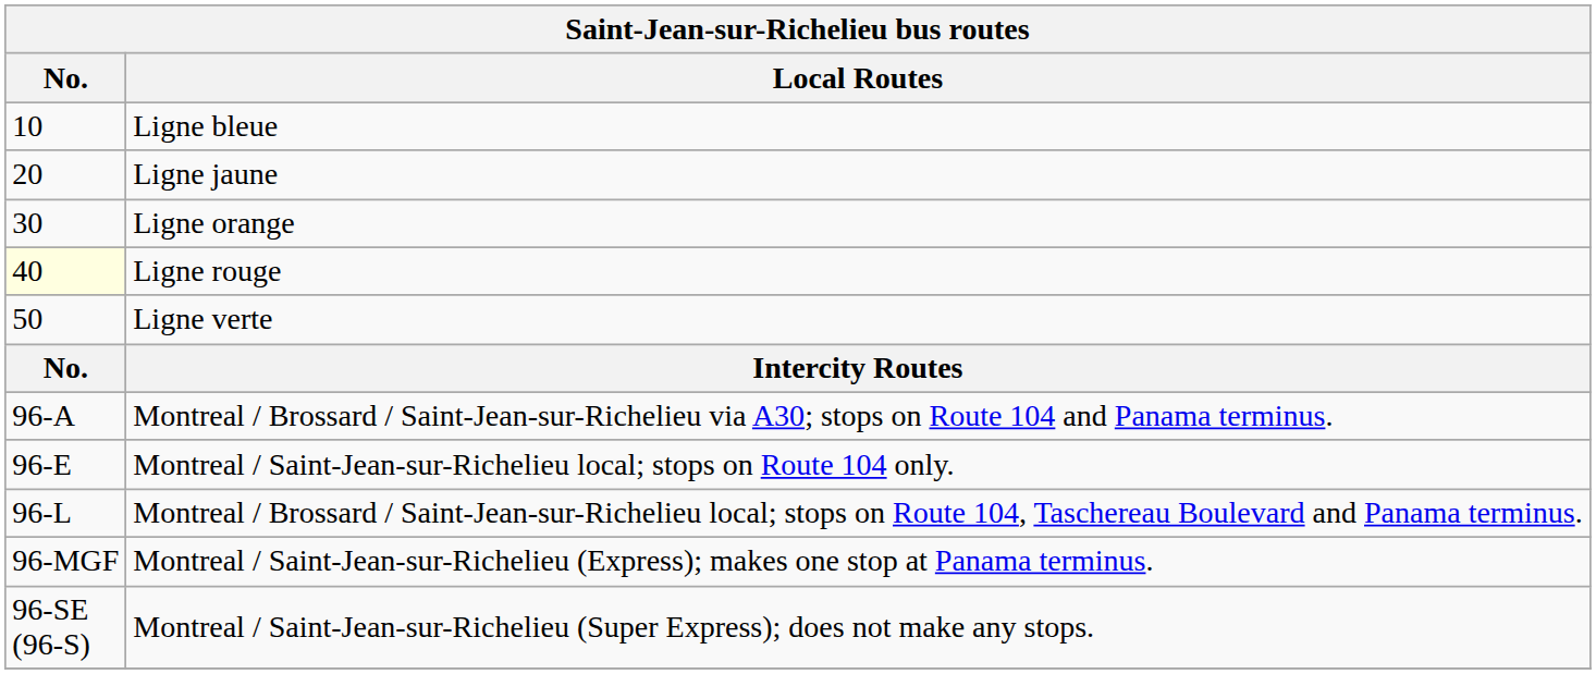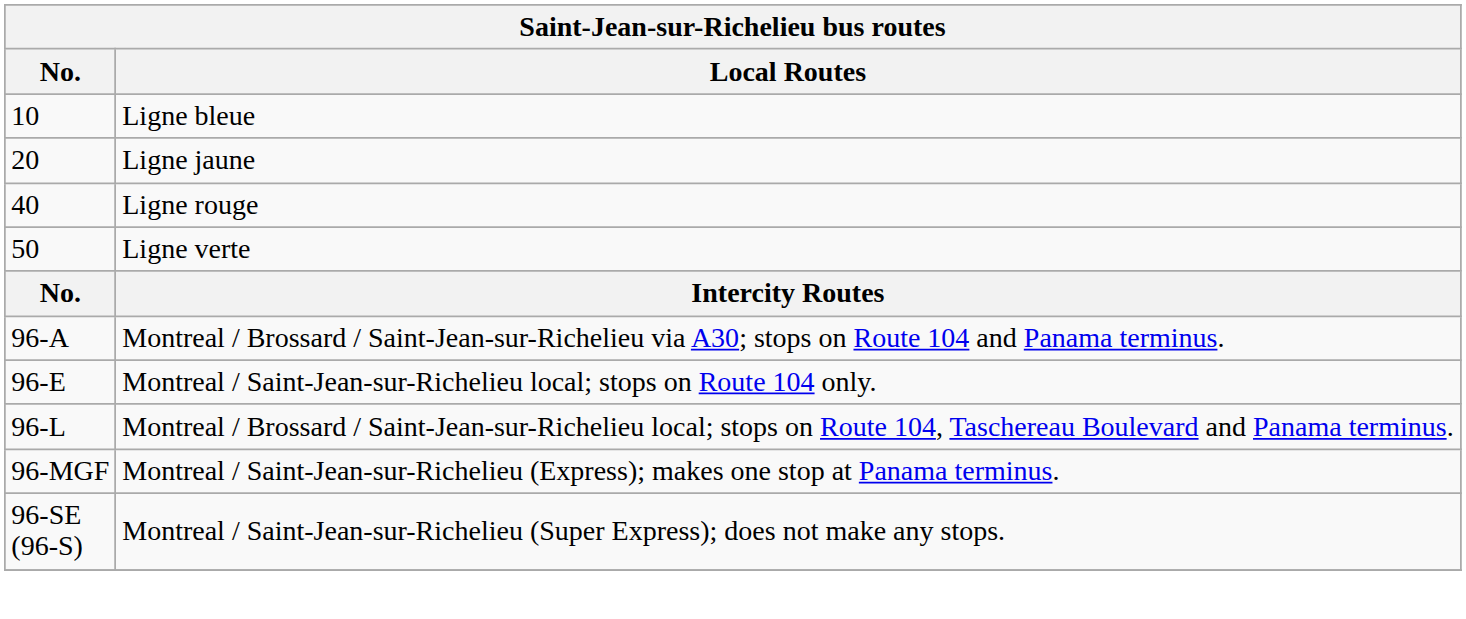- row: 30 | Ligne orange
Ligne rouge | No.: lightyellow background -> no background
